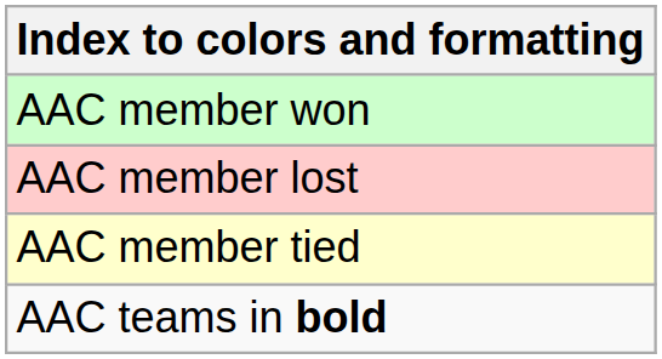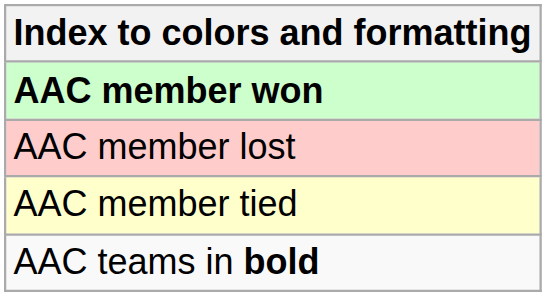row 2 | column 1: normal -> bold
